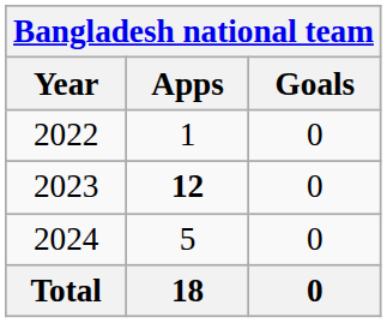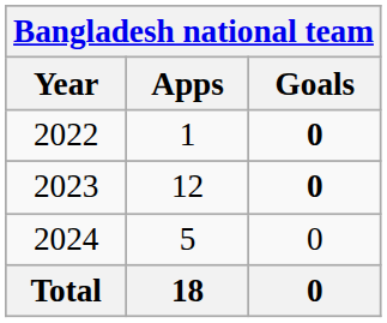2022 | Goals: normal -> bold
2023 | Apps: bold -> normal
2023 | Goals: normal -> bold
